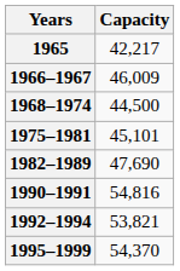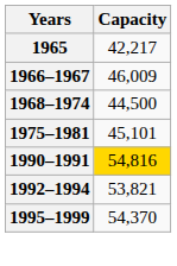- row: 1982–1989 | 47,690
1990–1991 | Capacity: no background -> gold background
